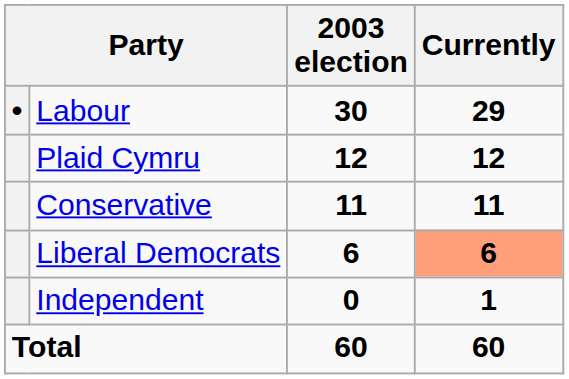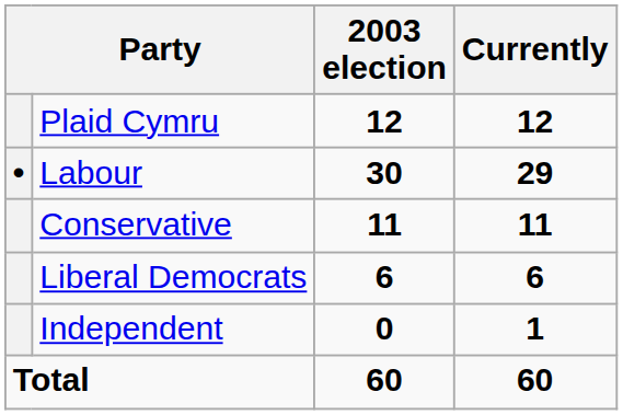rows swapped: Labour <-> Plaid Cymru
Liberal Democrats | Currently: lightsalmon background -> no background
